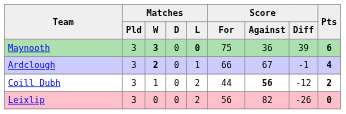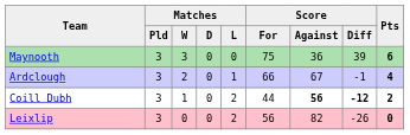Maynooth | Matches / W: bold -> normal
Maynooth | Matches / L: bold -> normal
Ardclough | Matches / W: bold -> normal
Coill Dubh | Score / Diff: normal -> bold
